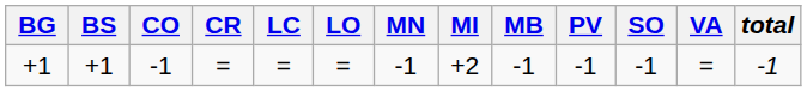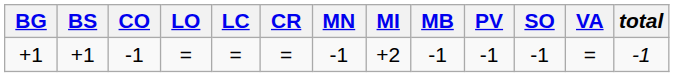columns swapped: CR <-> LO
